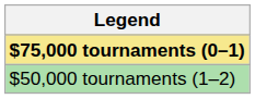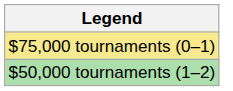row 2 | column 1: bold -> normal
